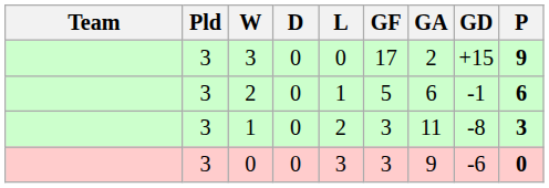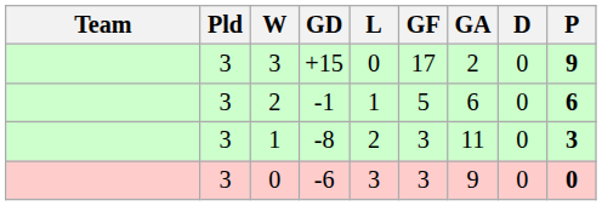columns swapped: D <-> GD
